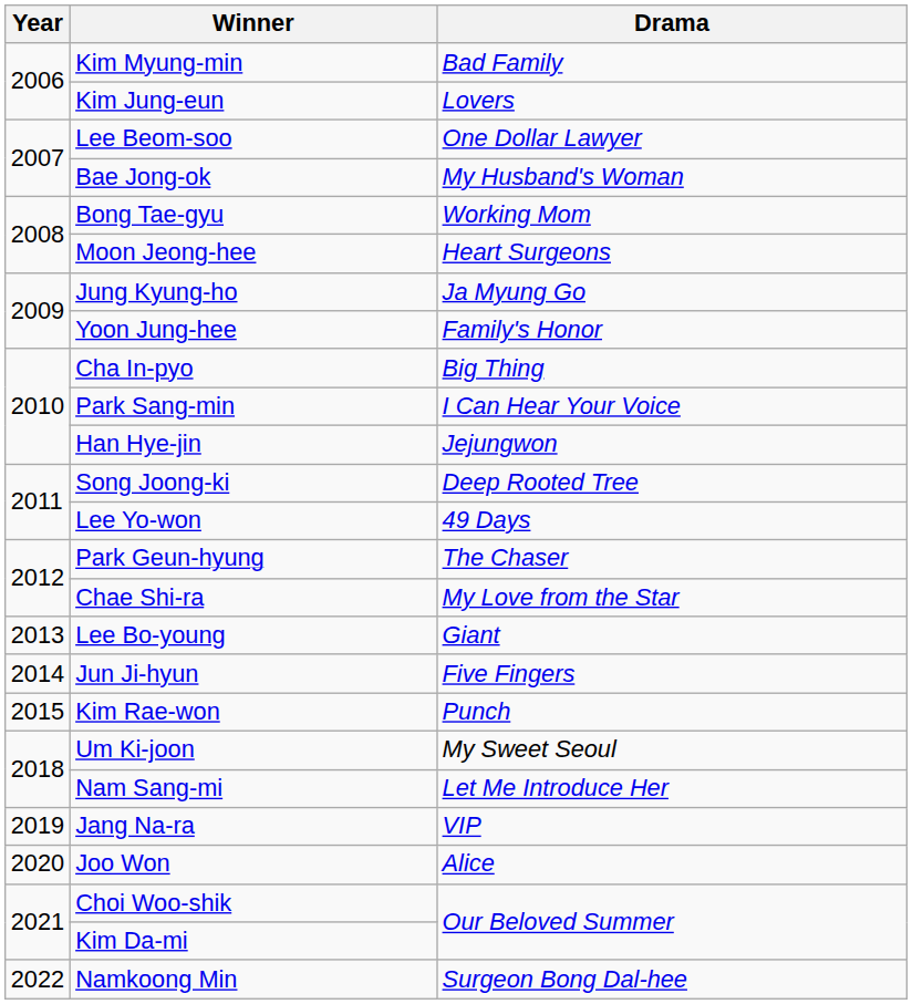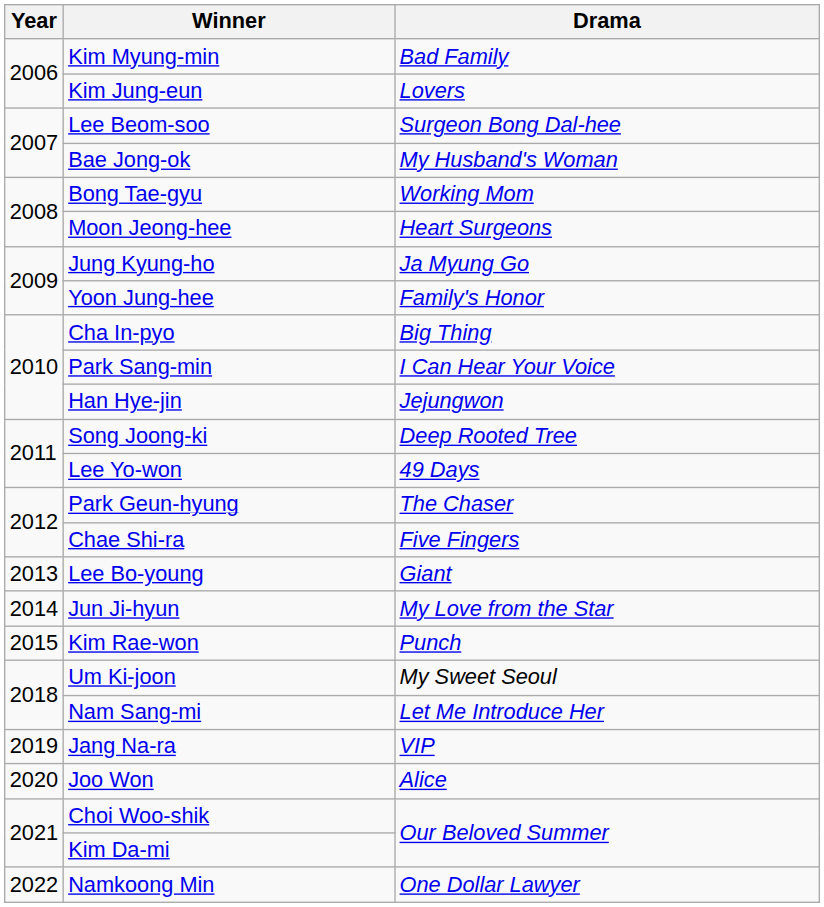Lee Beom-soo | Drama: One Dollar Lawyer -> Surgeon Bong Dal-hee
Chae Shi-ra | Drama: My Love from the Star -> Five Fingers
Jun Ji-hyun | Drama: Five Fingers -> My Love from the Star
Namkoong Min | Drama: Surgeon Bong Dal-hee -> One Dollar Lawyer
